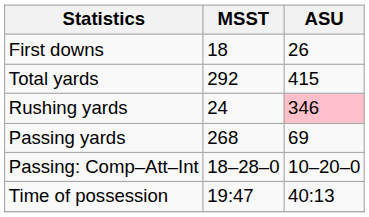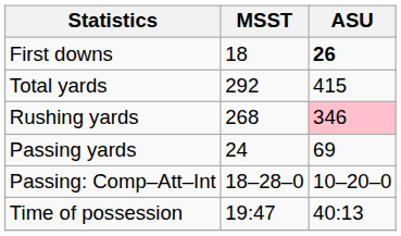First downs | ASU: normal -> bold
Rushing yards | MSST: 24 -> 268
Passing yards | MSST: 268 -> 24
